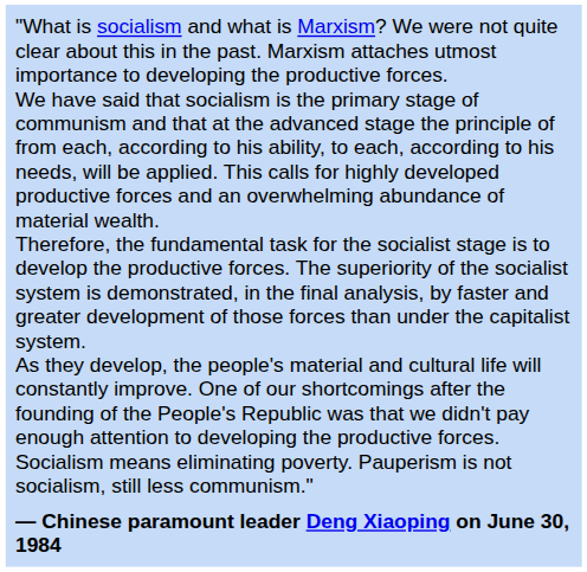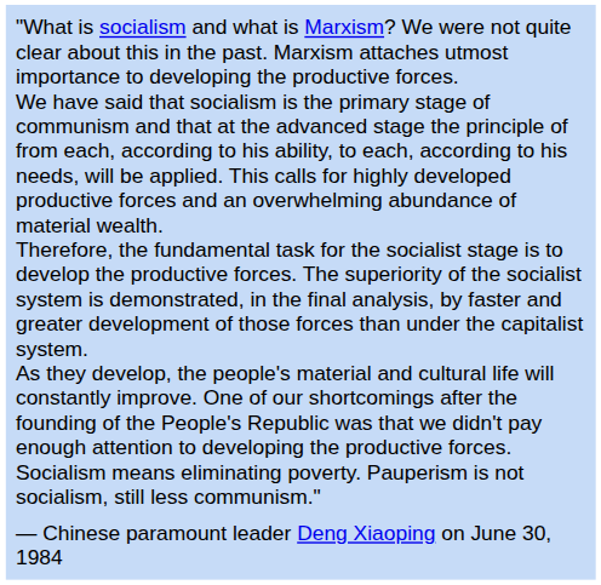row 2 | column 1: bold -> normal
